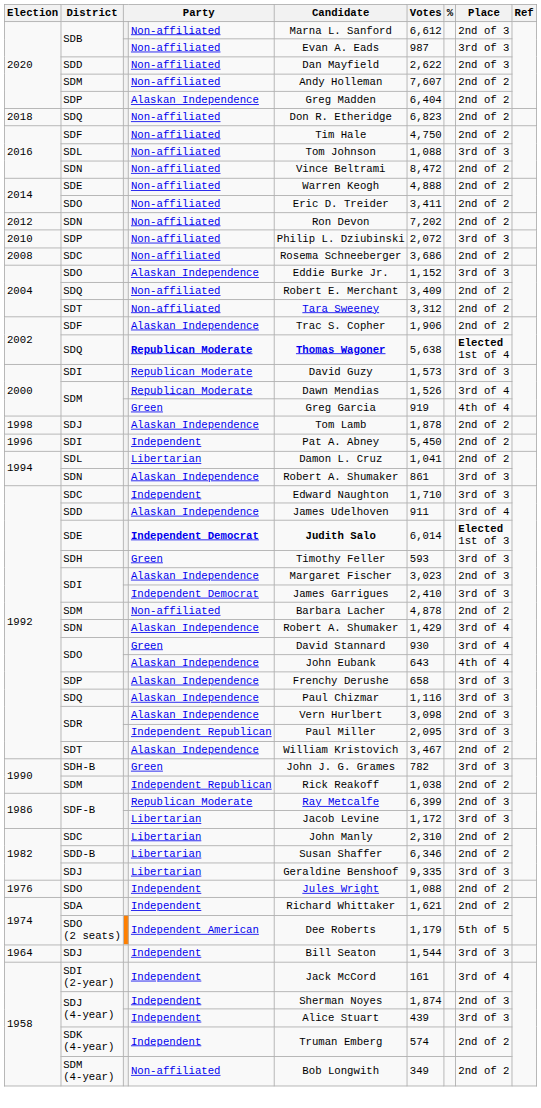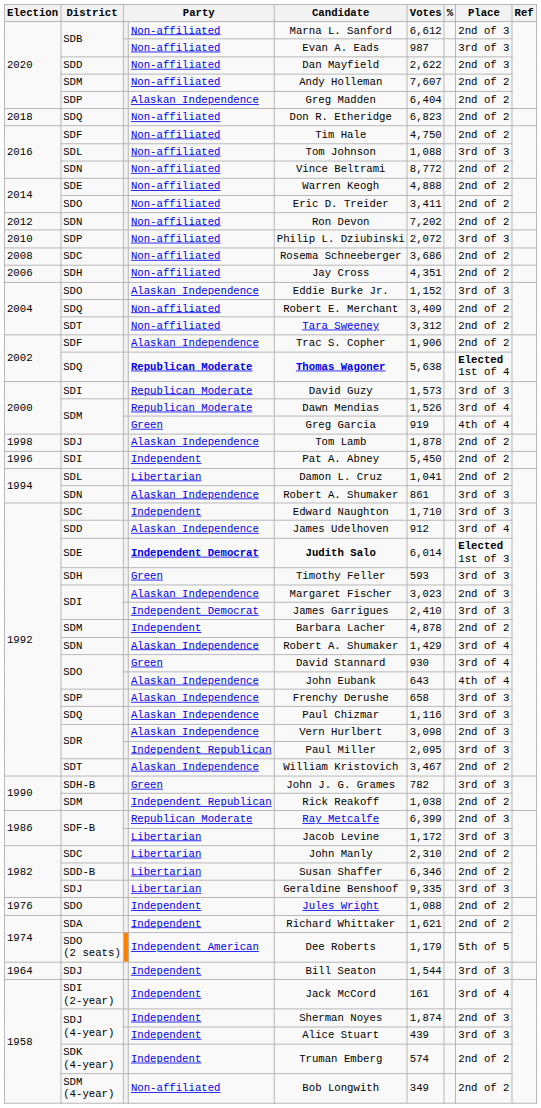2016 / SDN | Votes: 8,472 -> 8,772
+ row: 2006 | SDH | Non-affiliated | Jay Cross | 4,351 | 2nd of 2
1992 / SDD | Votes: 911 -> 912
1992 / SDM | column 4: Non-affiliated -> Independent
